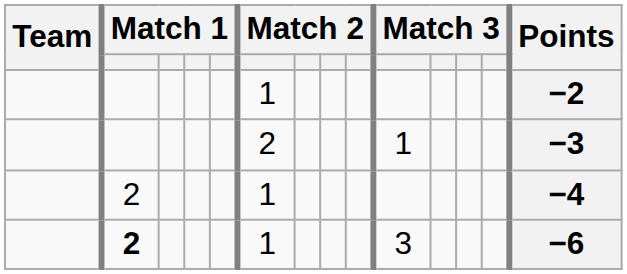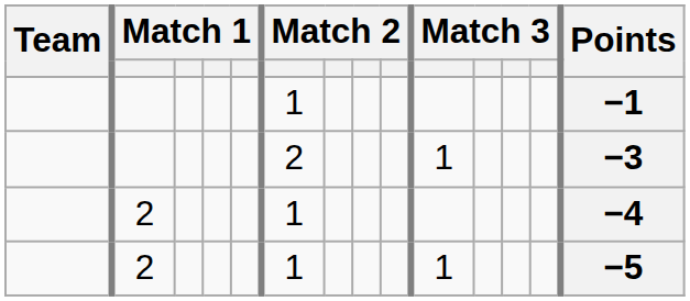row 3 | Points: −2 -> −1
row 6 | column 2: bold -> normal
row 6 | column 10: 3 -> 1
row 6 | Points: −6 -> −5
